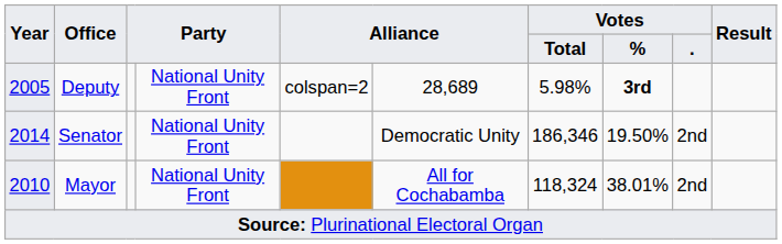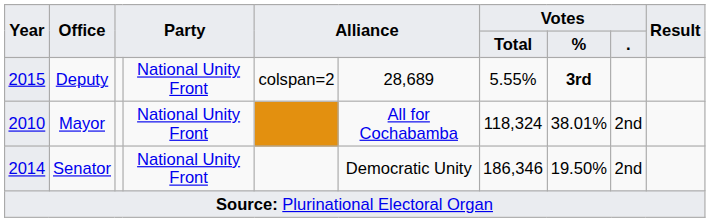Deputy | Year: 2005 -> 2015
Deputy | Votes / Total: 5.98% -> 5.55%
rows swapped: Mayor <-> Senator
